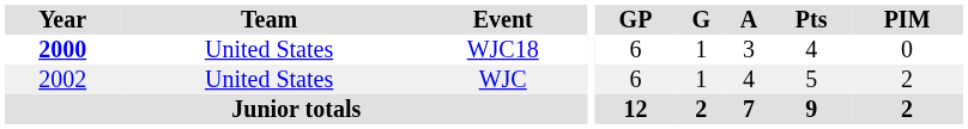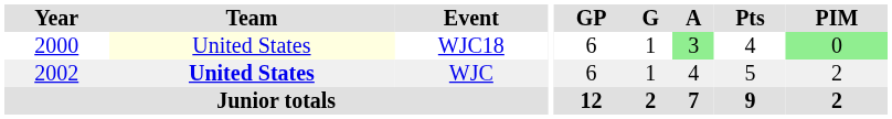WJC18 | Year: bold -> normal
WJC18 | Team: no background -> lightyellow background
WJC18 | A: no background -> lightgreen background
WJC18 | PIM: no background -> lightgreen background
WJC | Team: normal -> bold
